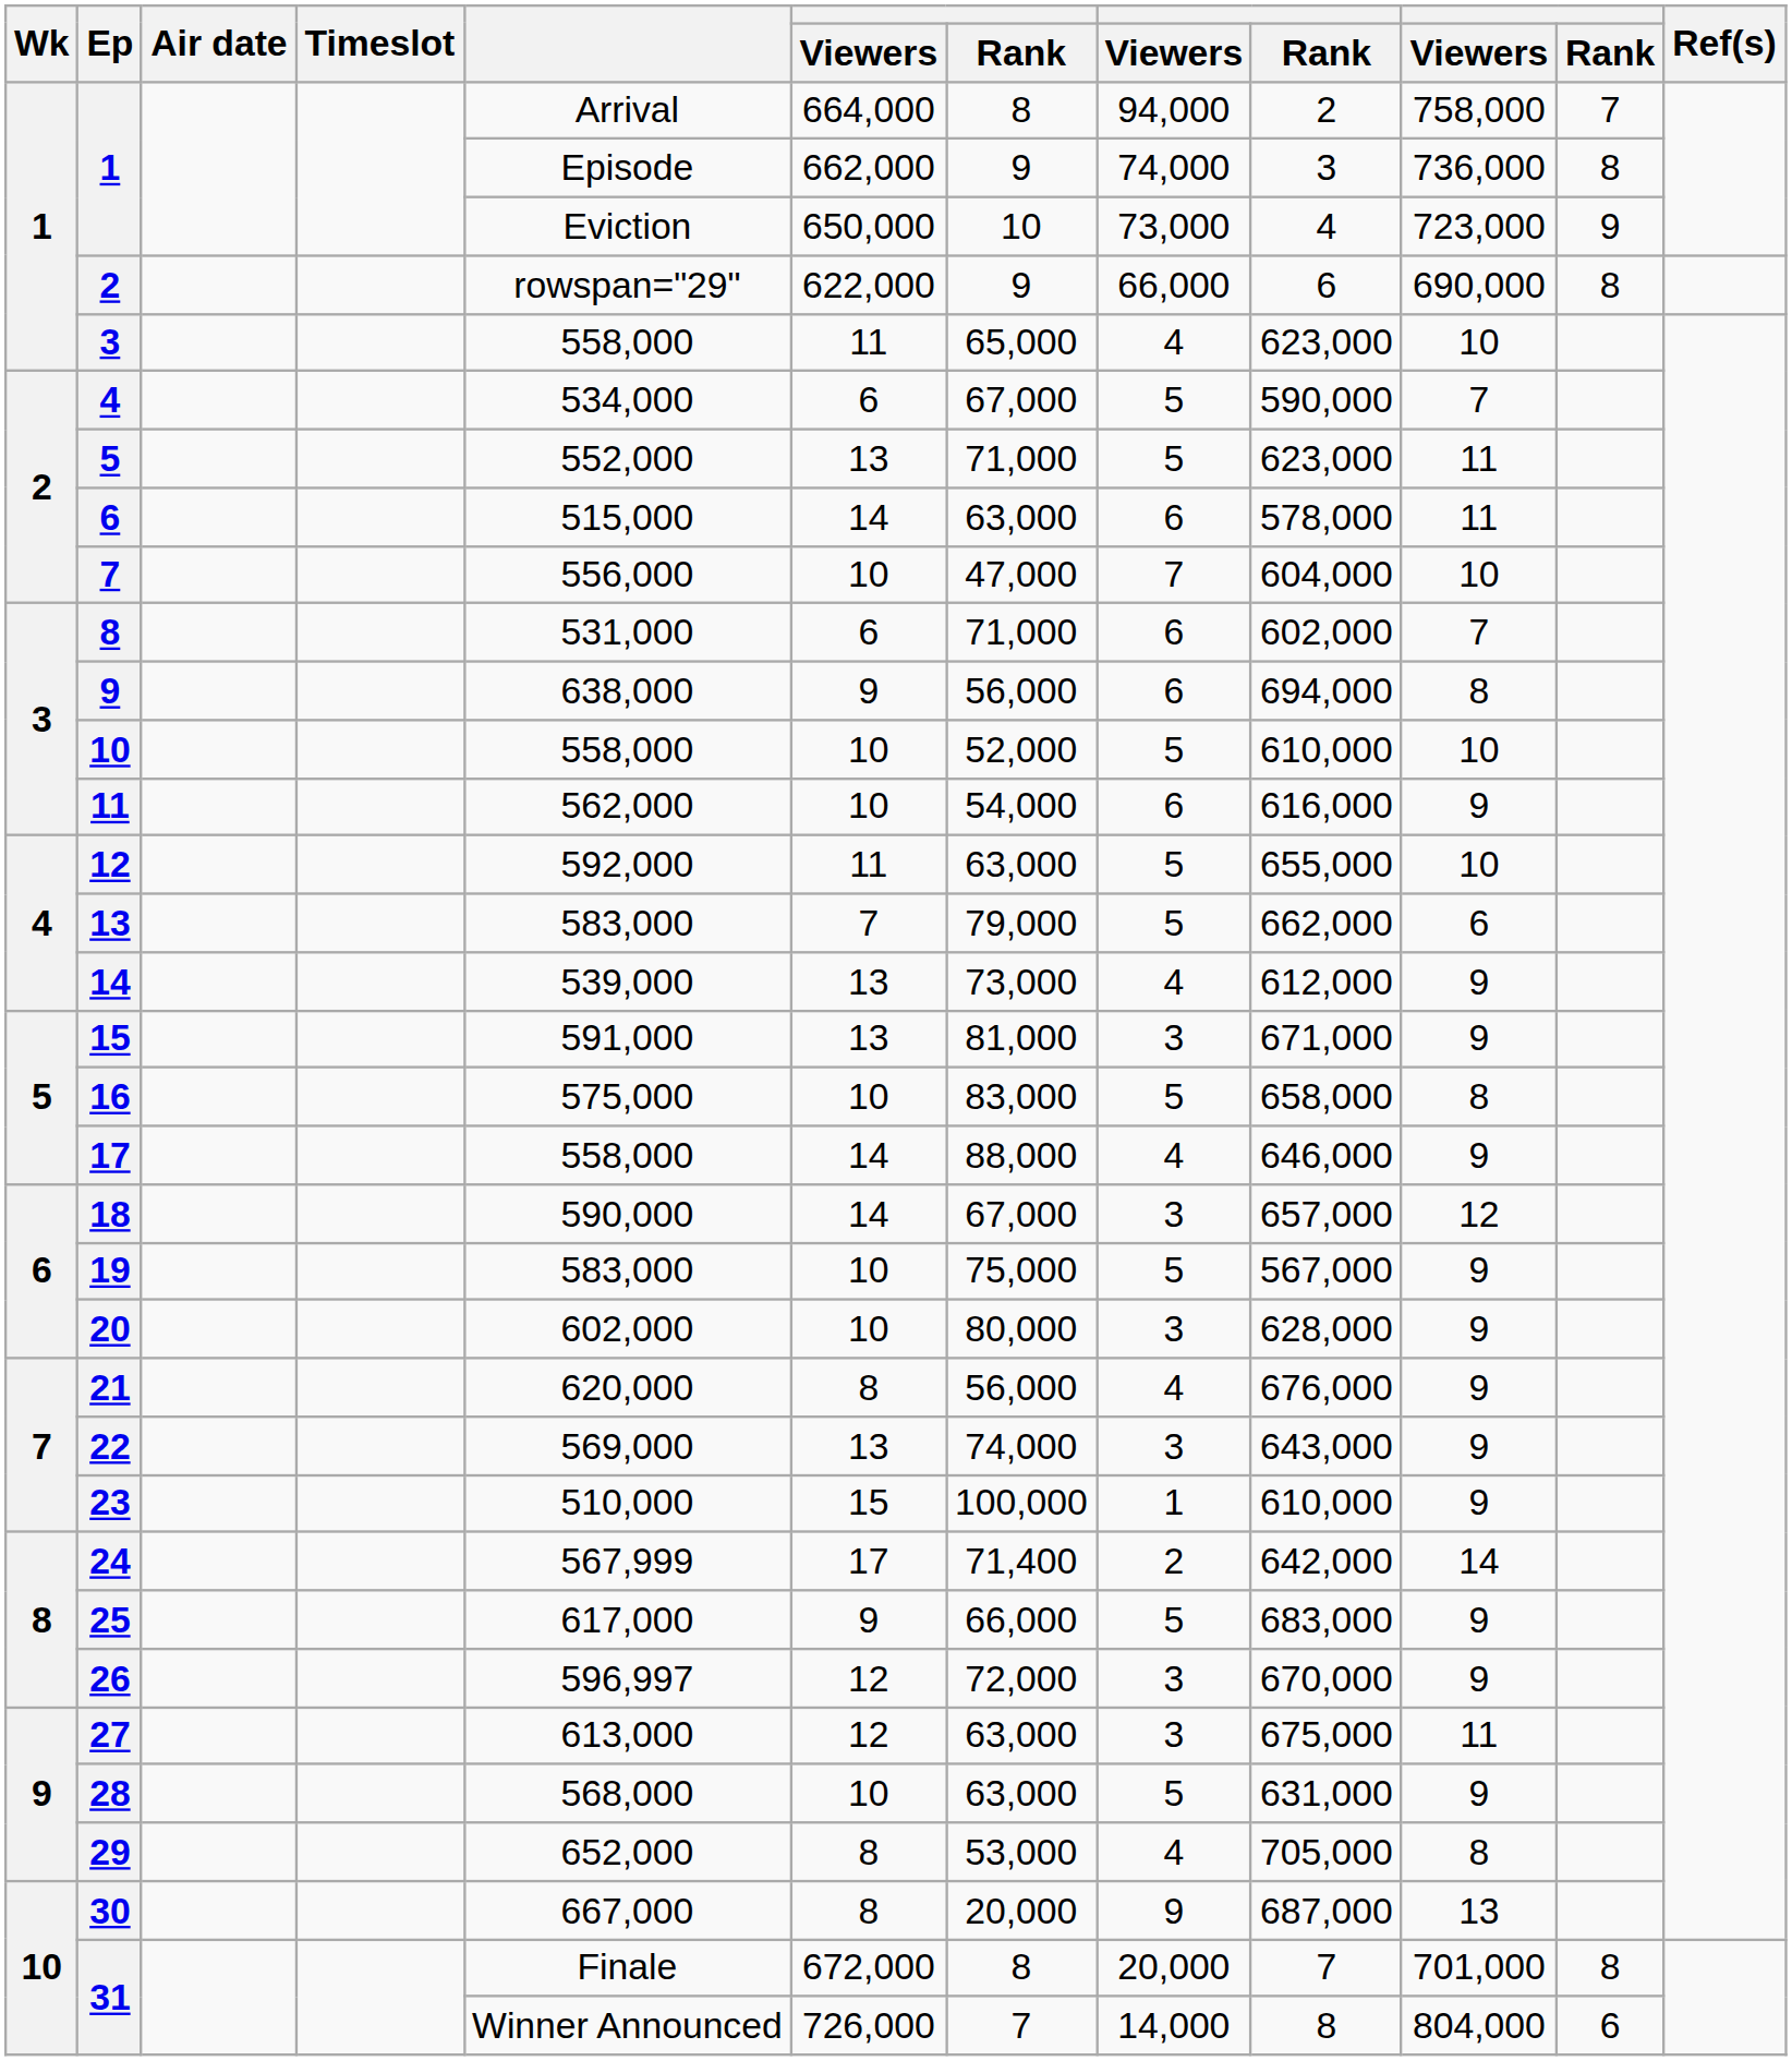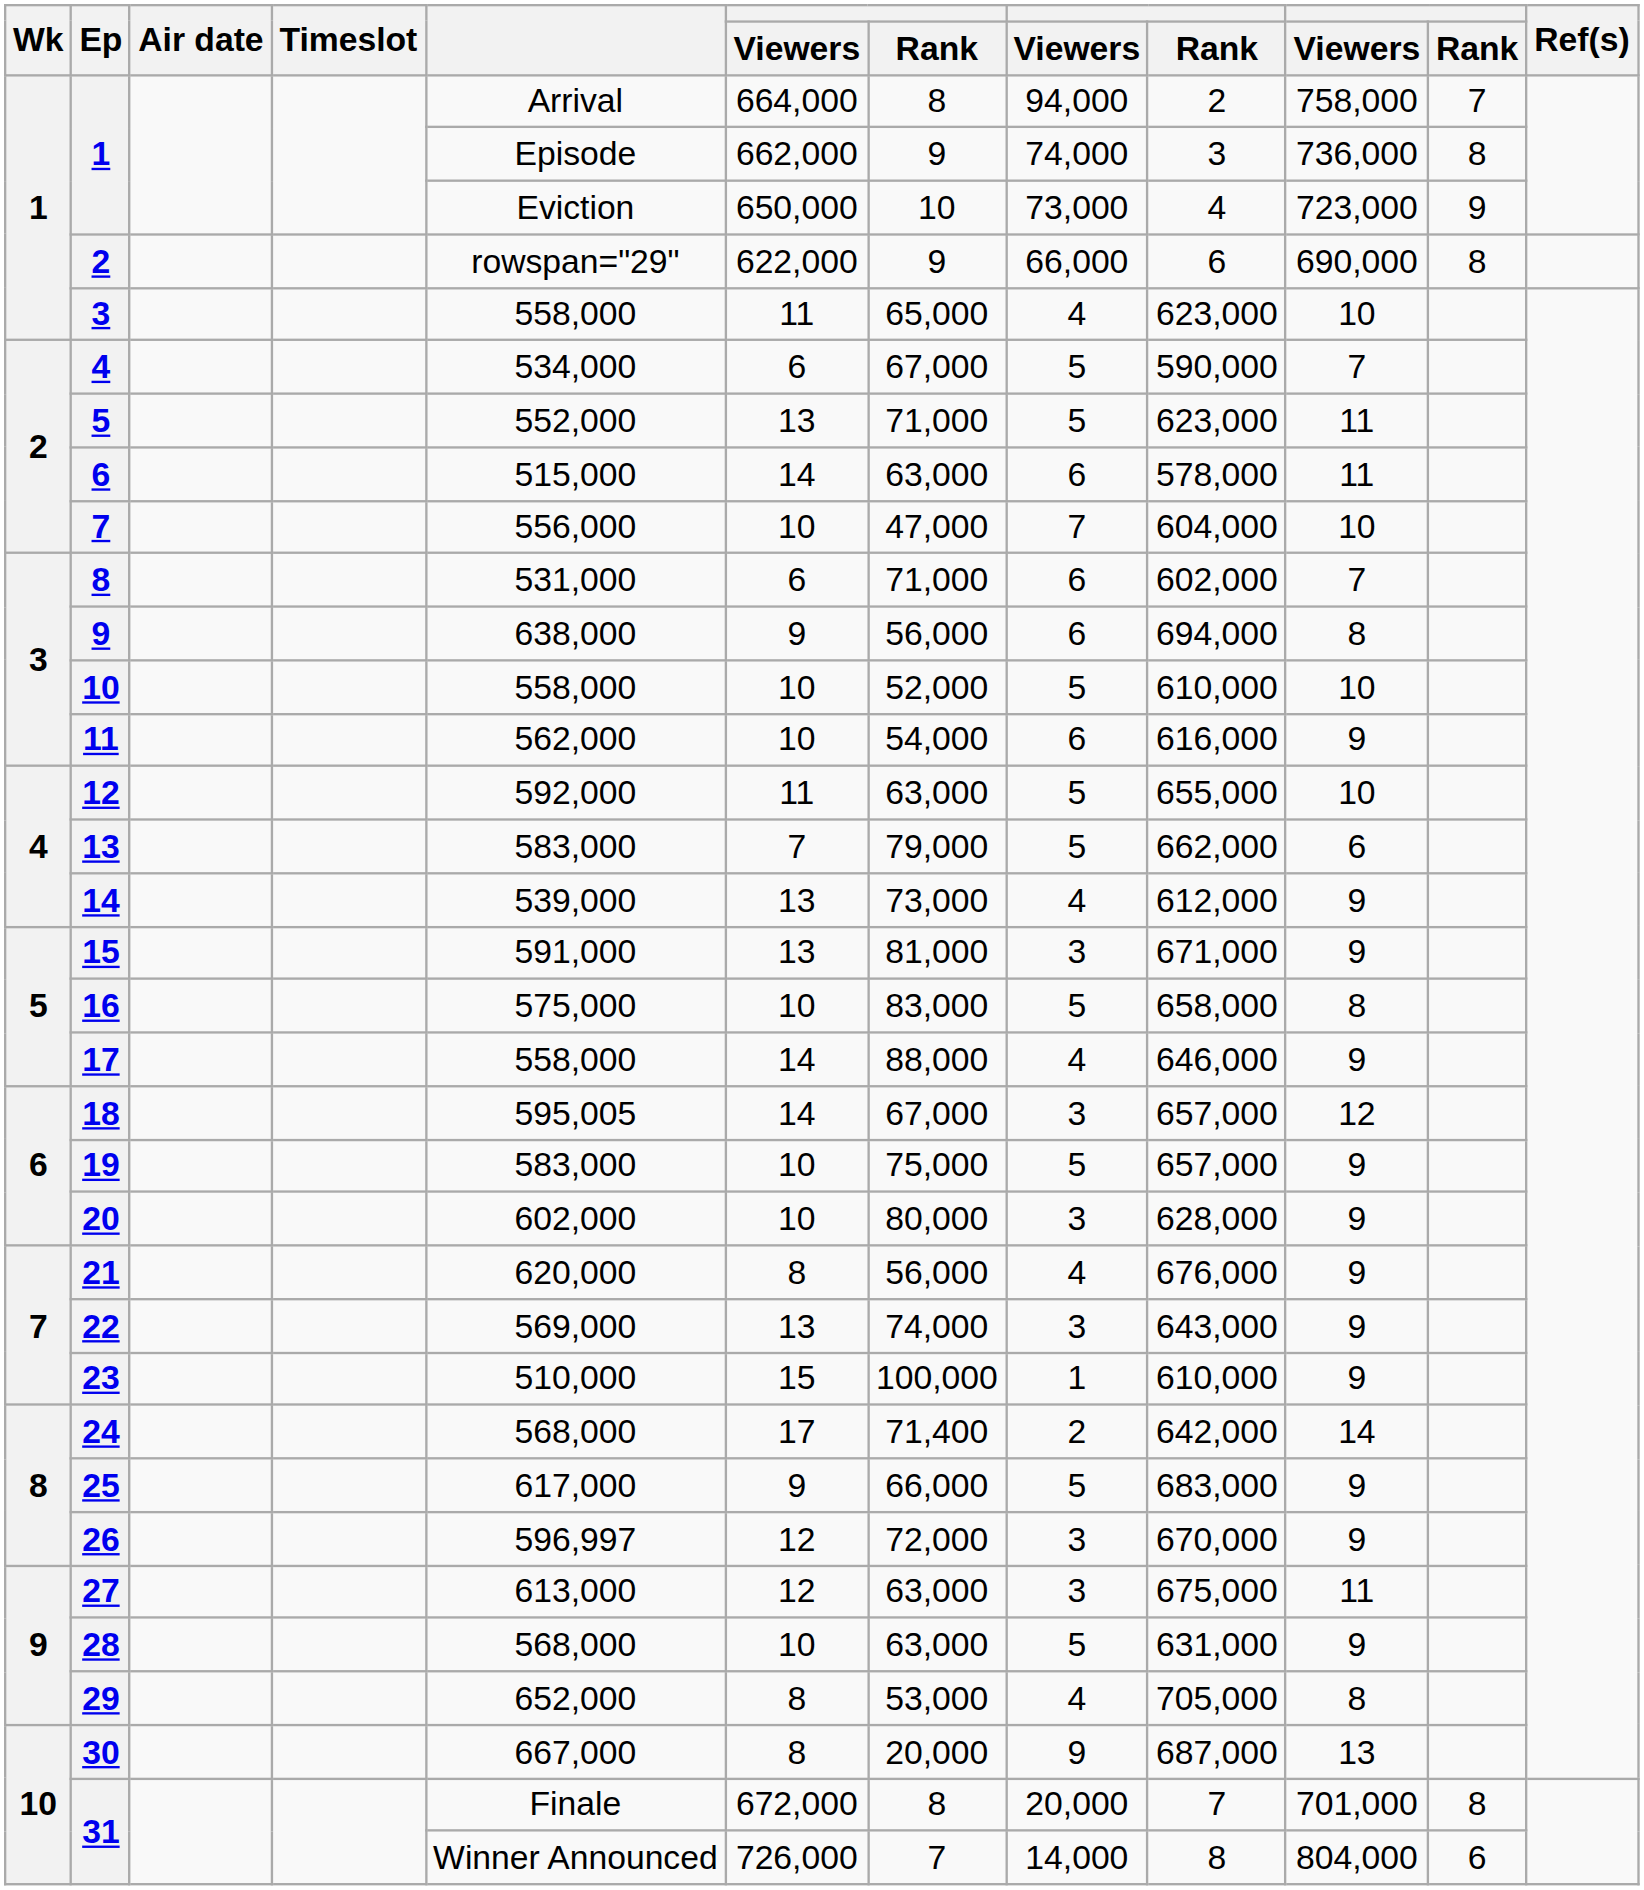18 | column 5: 590,000 -> 595,005
19 | column 9: 567,000 -> 657,000
24 | column 5: 567,999 -> 568,000
